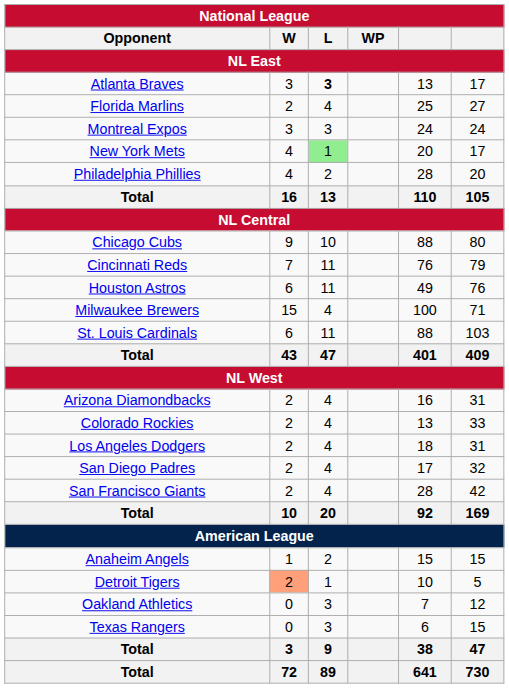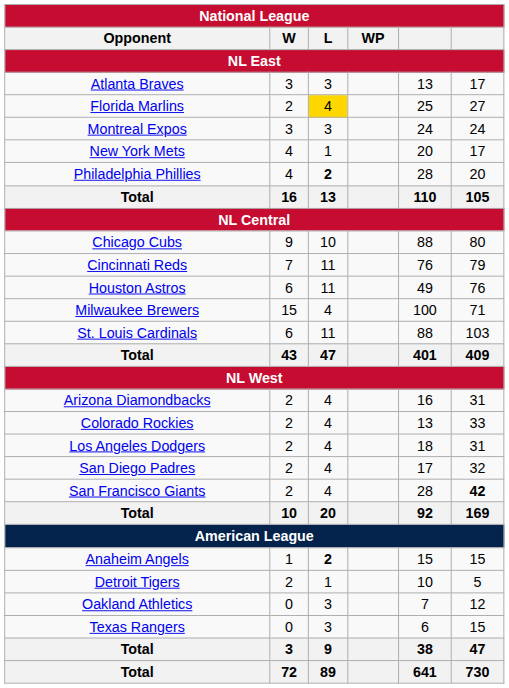Atlanta Braves | L: bold -> normal
Florida Marlins | L: no background -> gold background
New York Mets | L: lightgreen background -> no background
Philadelphia Phillies | L: normal -> bold
San Francisco Giants | column 6: normal -> bold
Anaheim Angels | L: normal -> bold
Detroit Tigers | W: lightsalmon background -> no background
